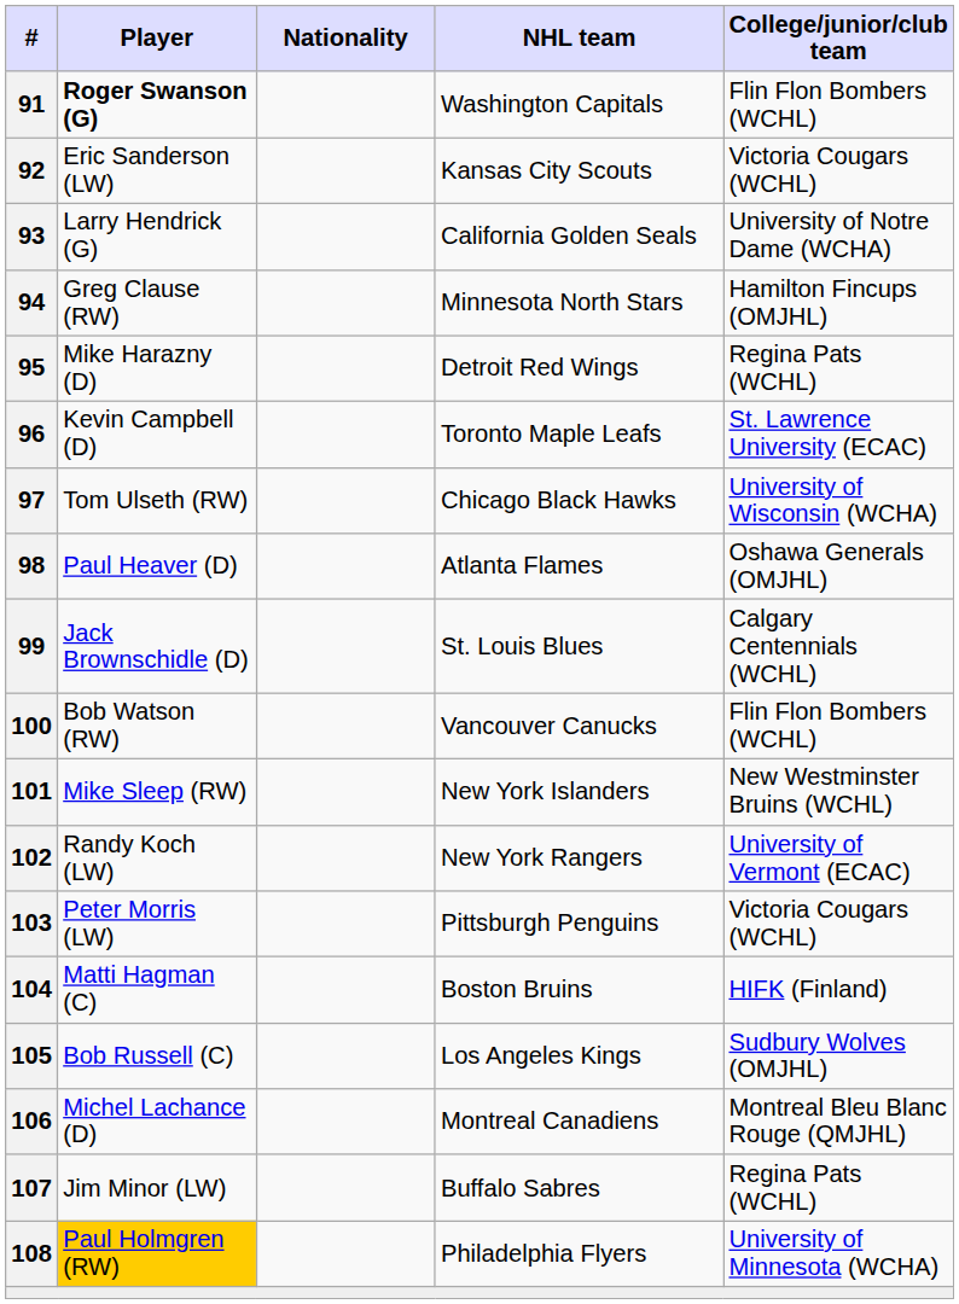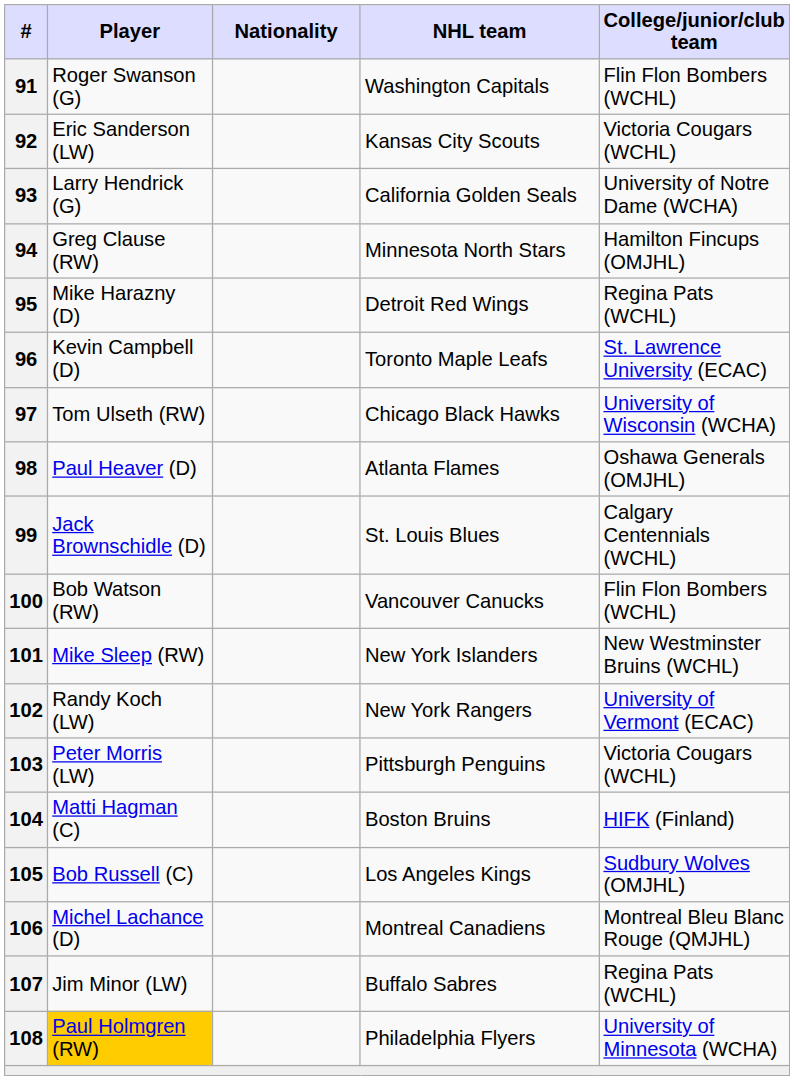91 | Player: bold -> normal
